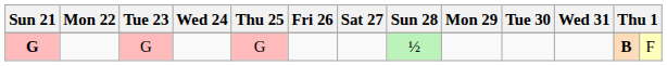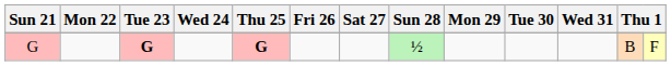row 2 | Sun 21: bold -> normal
row 2 | Tue 23: normal -> bold
row 2 | Thu 25: normal -> bold
row 2 | column 12: bold -> normal
